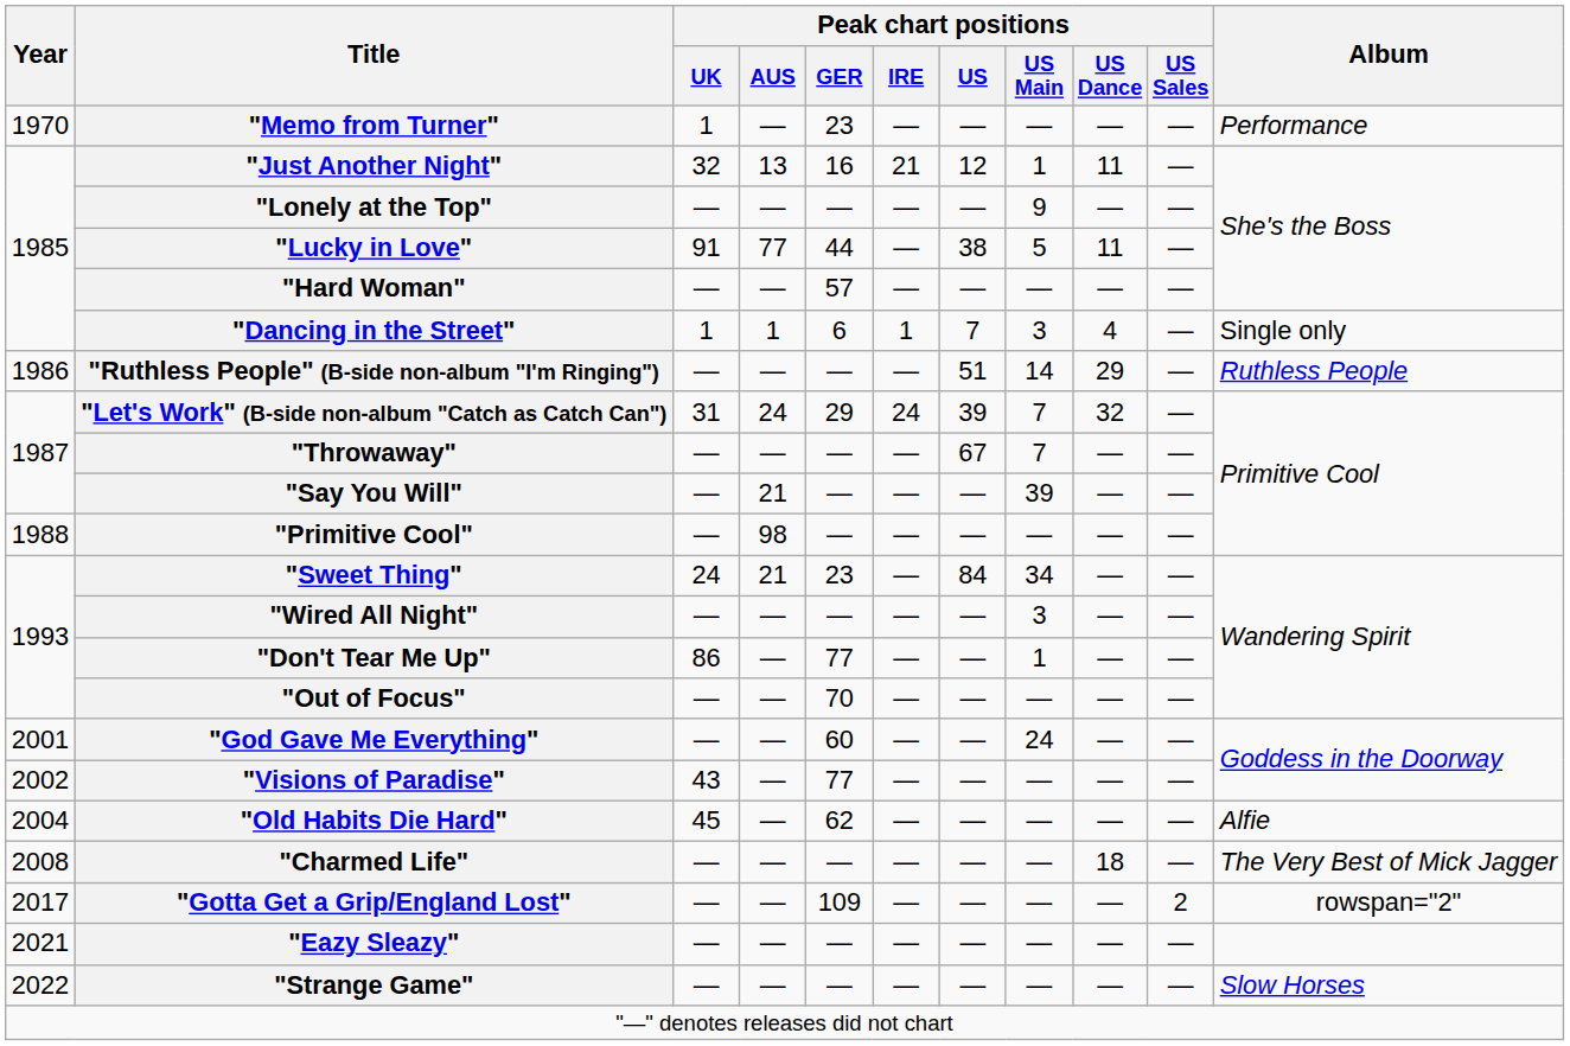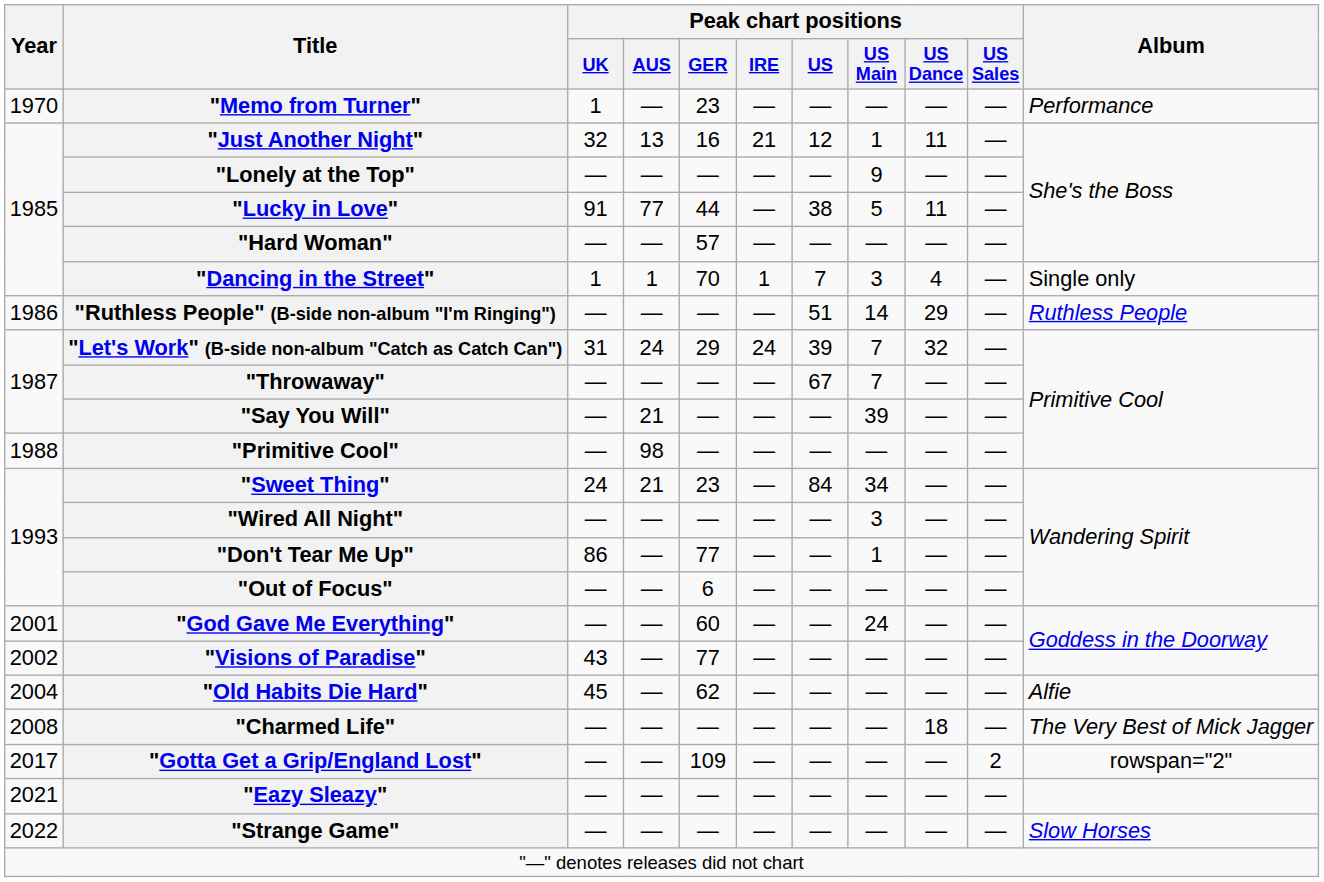"Dancing in the Street" | Peak chart positions / GER: 6 -> 70
"Out of Focus" | Peak chart positions / GER: 70 -> 6
